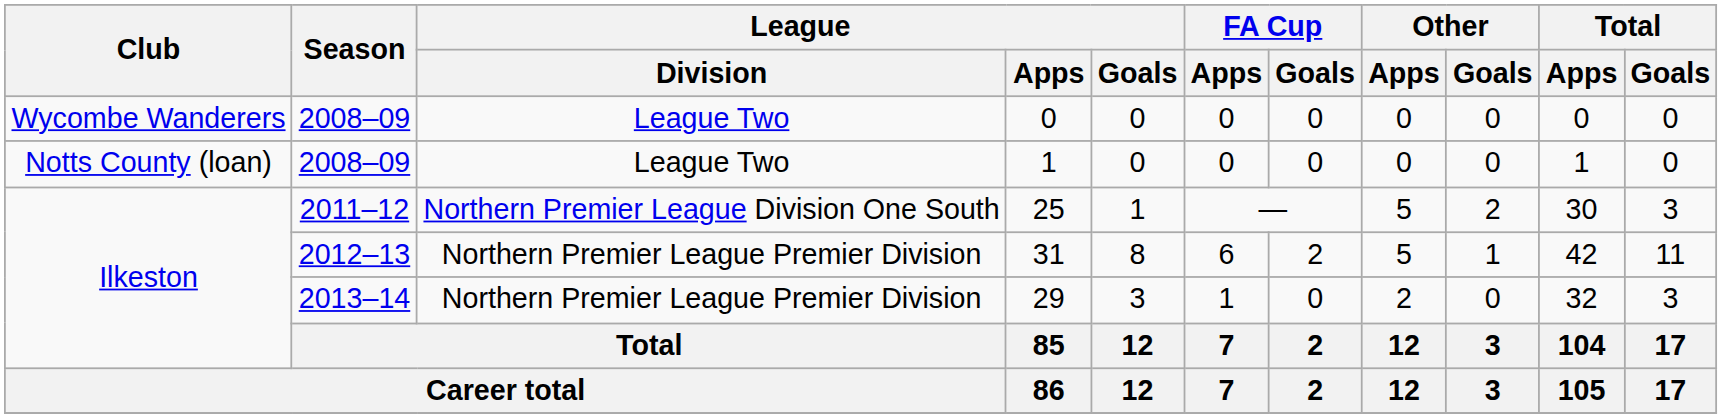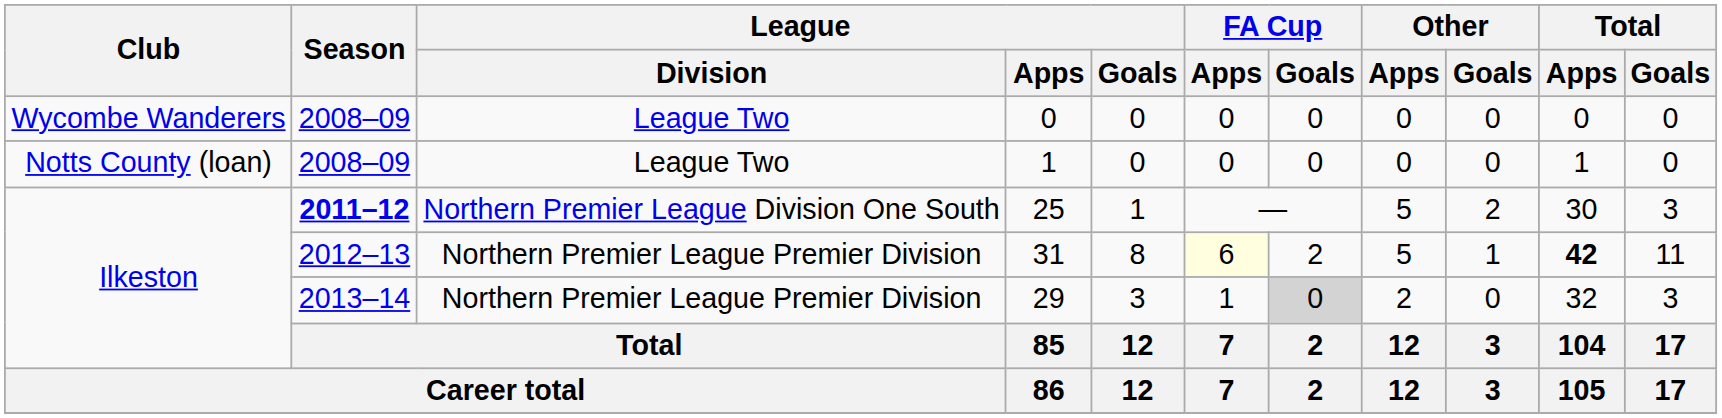25 | Season: normal -> bold
31 | FA Cup / Apps: no background -> lightyellow background
31 | Total / Apps: normal -> bold
29 | FA Cup / Goals: no background -> lightgrey background
